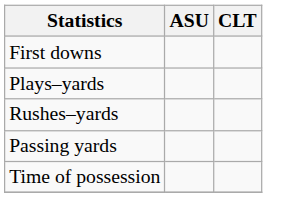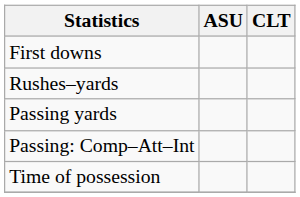- row: Plays–yards
+ row: Passing: Comp–Att–Int
